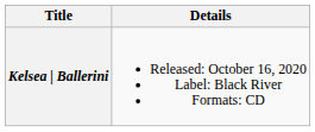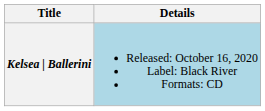row 2 | Details: no background -> lightblue background
